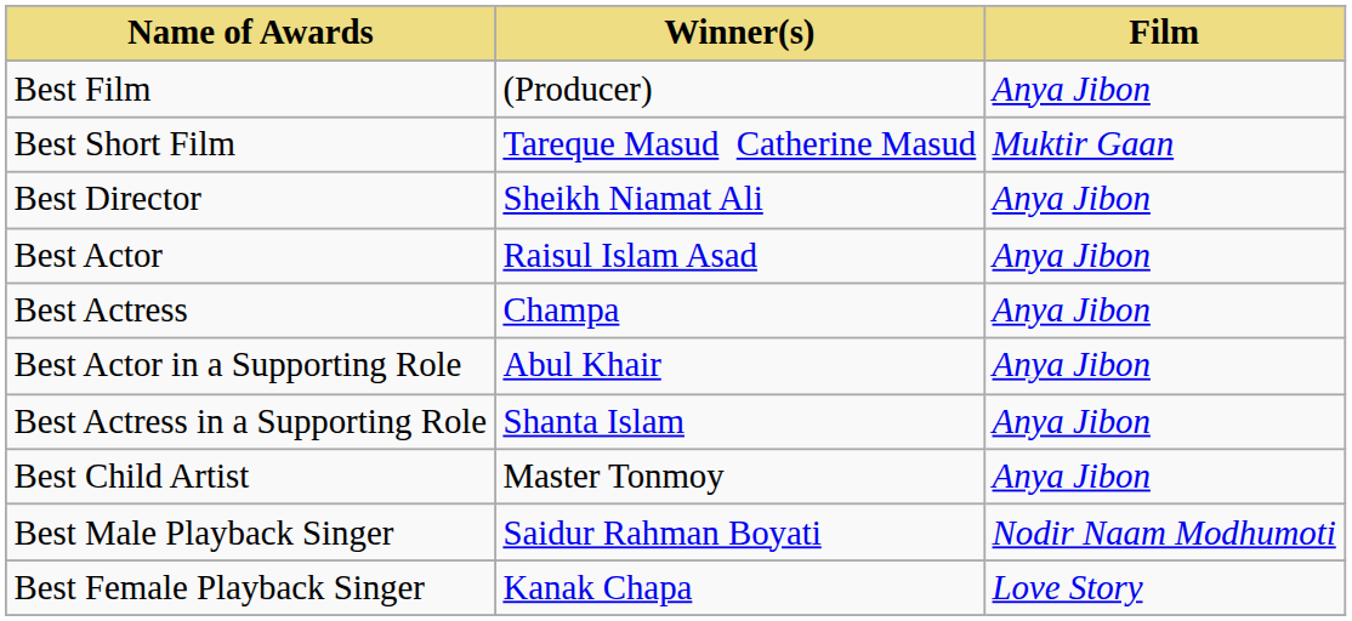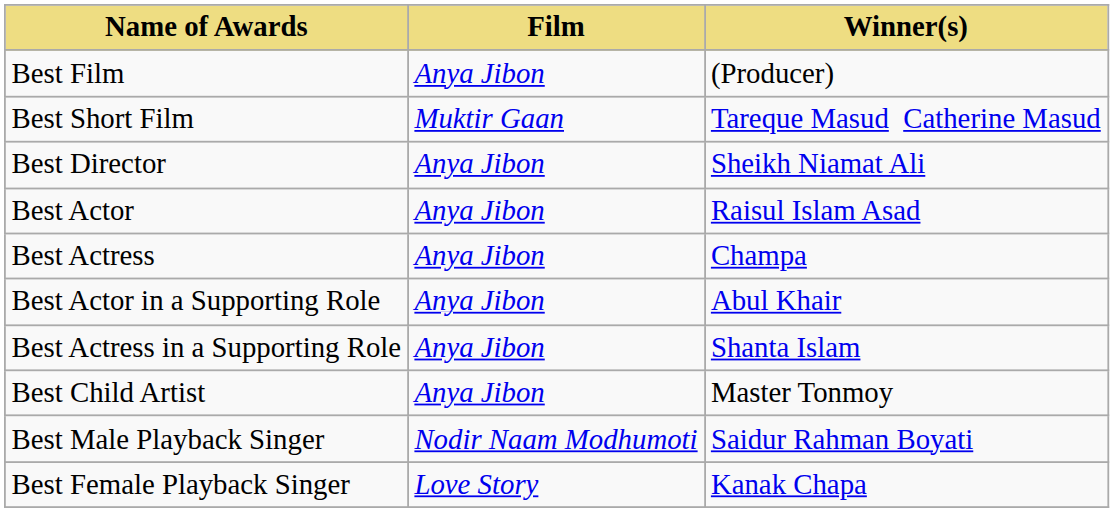columns swapped: Winner(s) <-> Film
